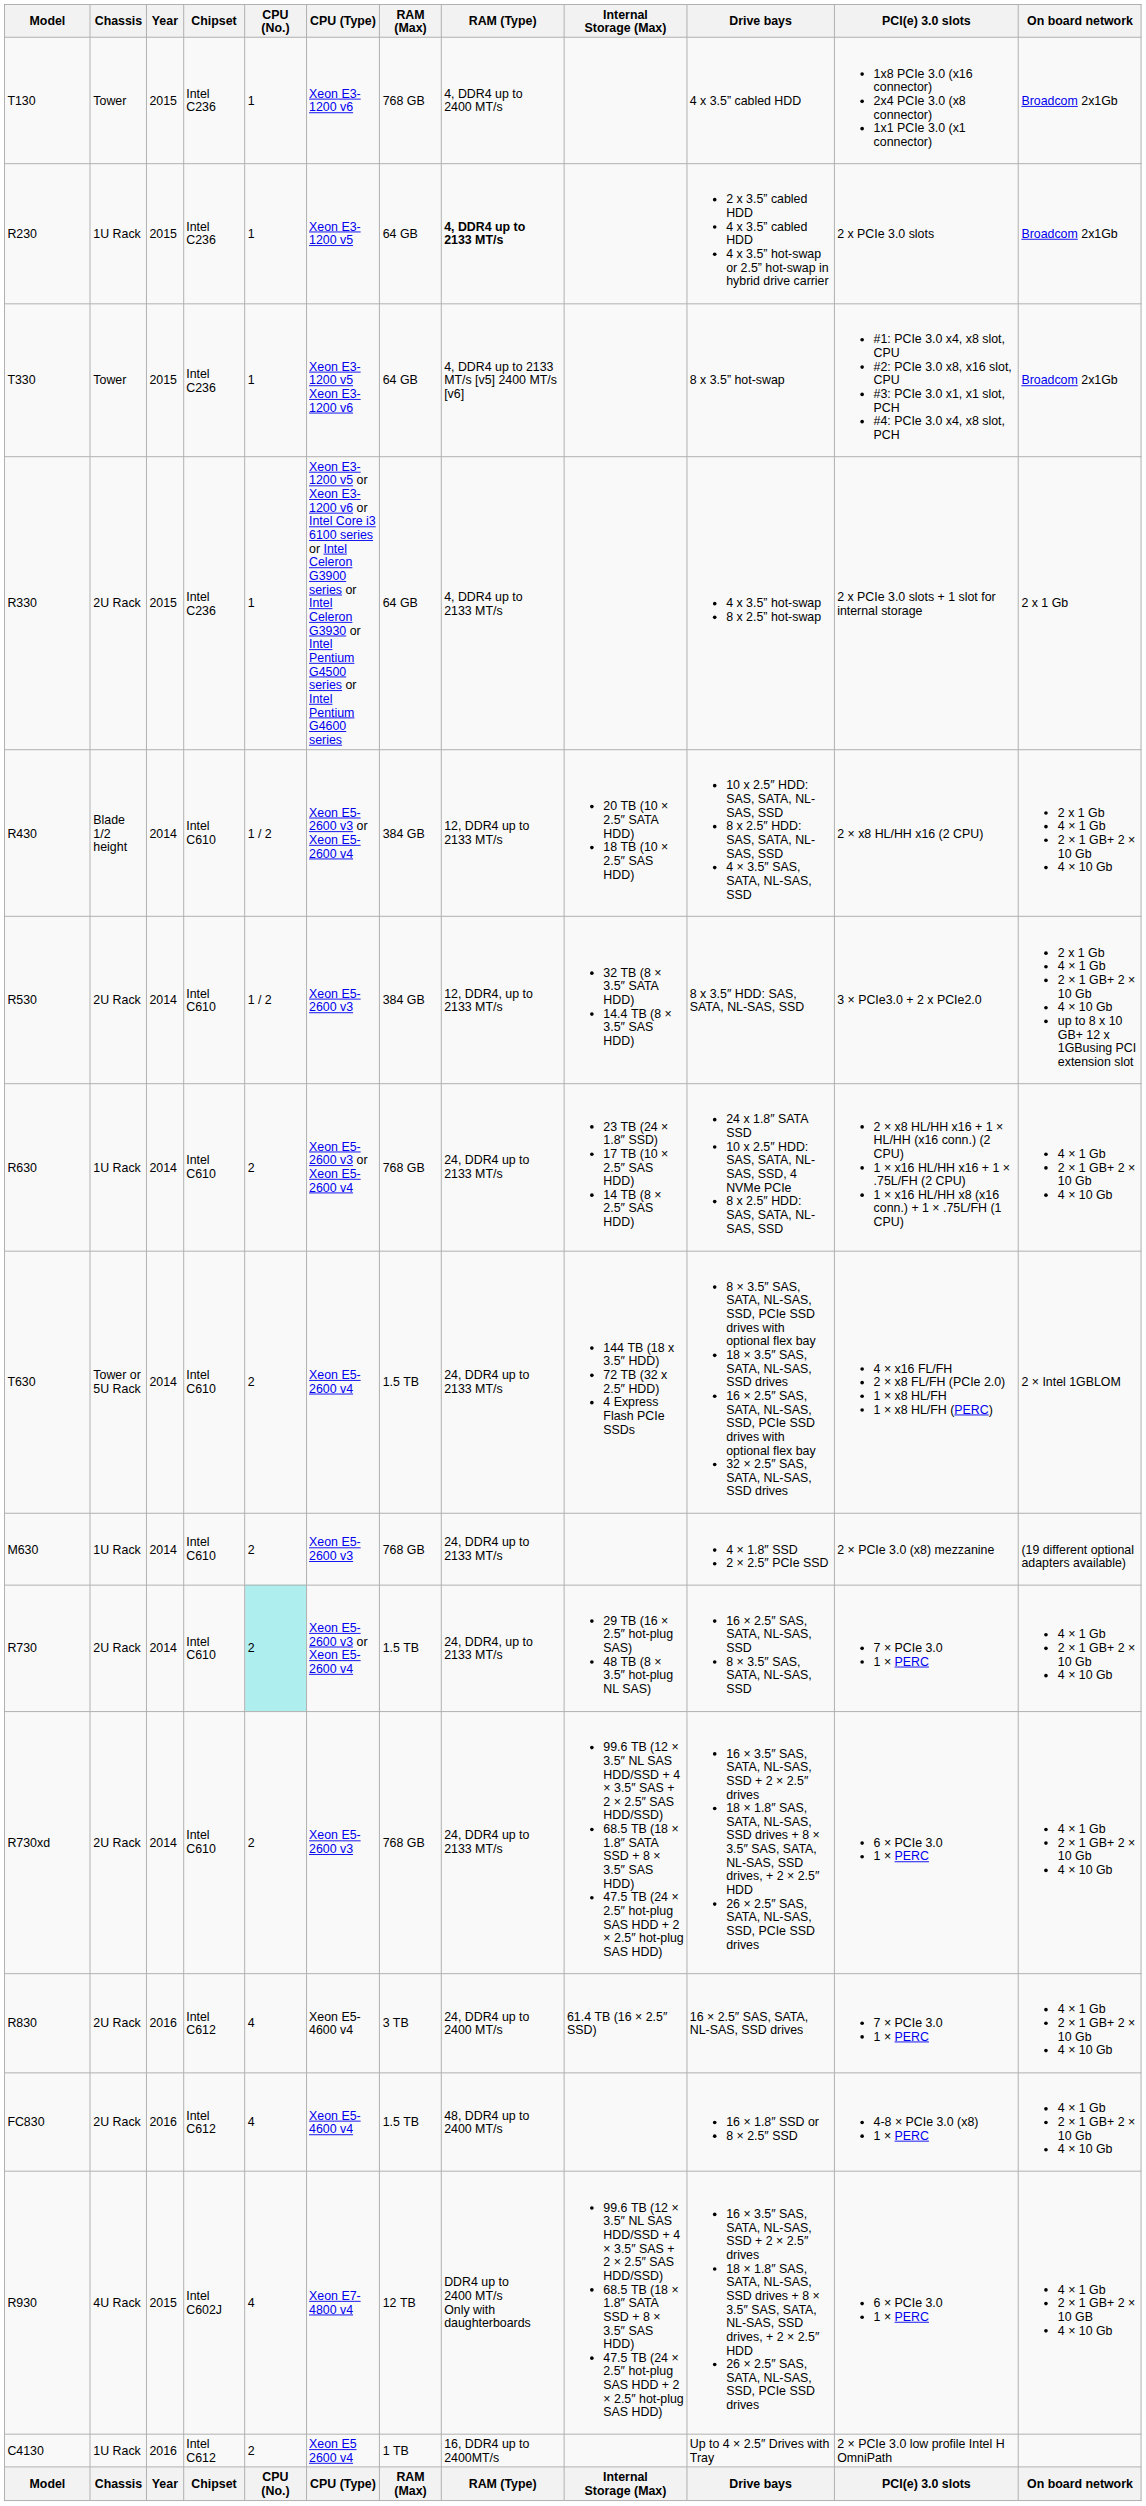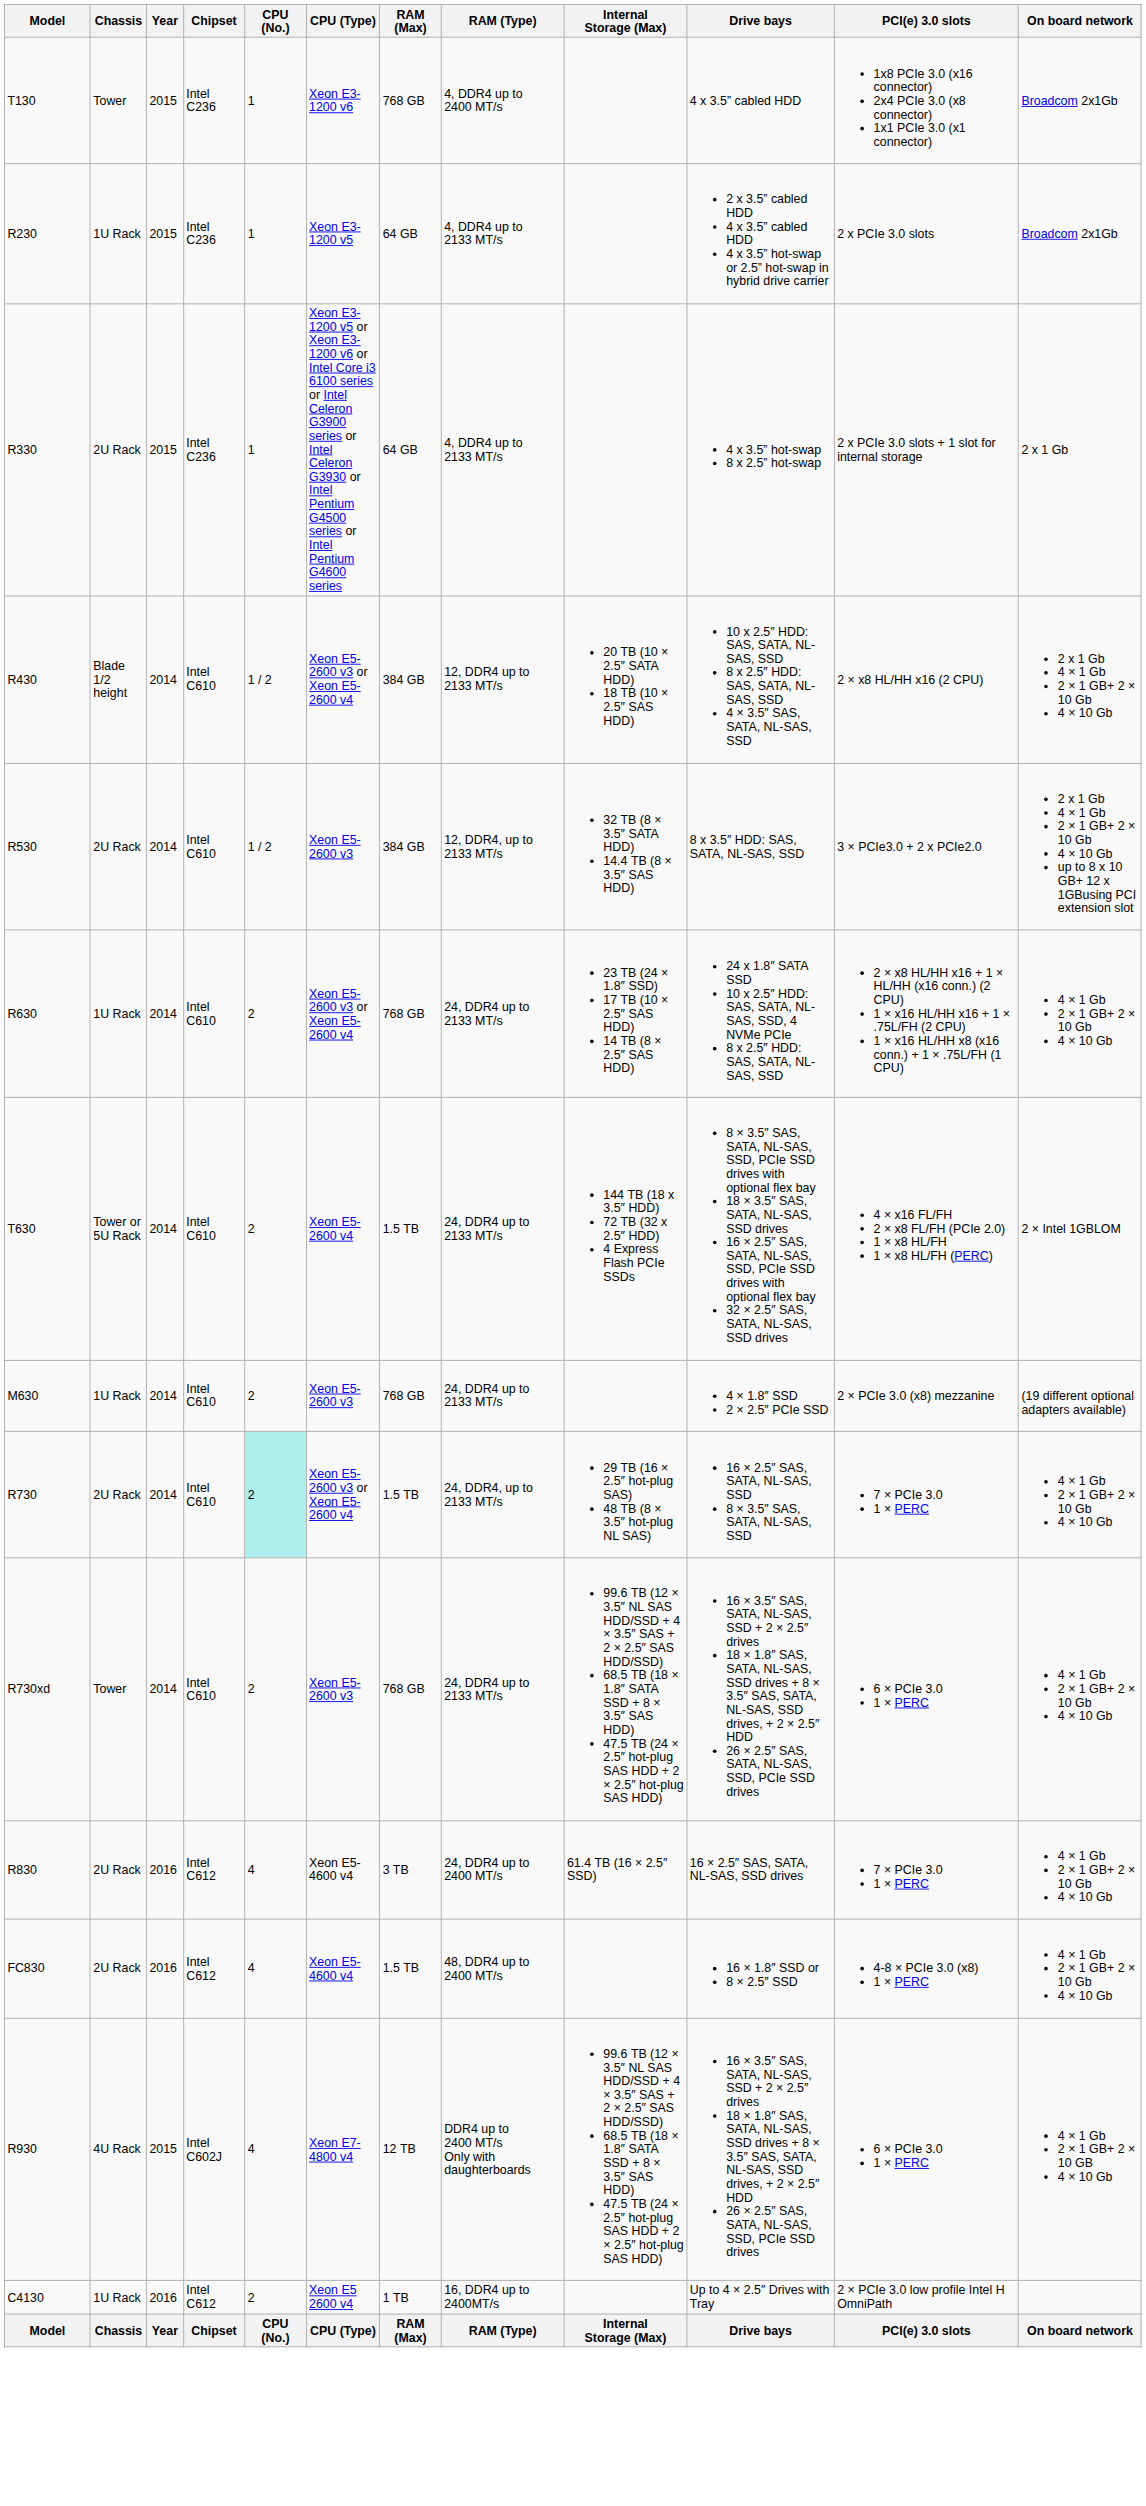R230 | RAM (Type): bold -> normal
- row: T330 | Tower | 2015 | Intel C236 | 1 | Xeon E3-1200 v5 Xeon E3-1200 v6 | 64 GB | 4, DDR4 up to 2133 MT/s [v5] 2400 MT/s [v6] | 8 x 3.5” hot-swap | #1: PCIe 3.0 x4, x8 slot, CPU #2: PCIe 3.0 x8, x16 slot, CPU #3: PCIe 3.0 x1, x1 slot, PCH #4: PCIe 3.0 x4, x8 slot, PCH | Broadcom 2x1Gb
R730xd | Chassis: 2U Rack -> Tower
